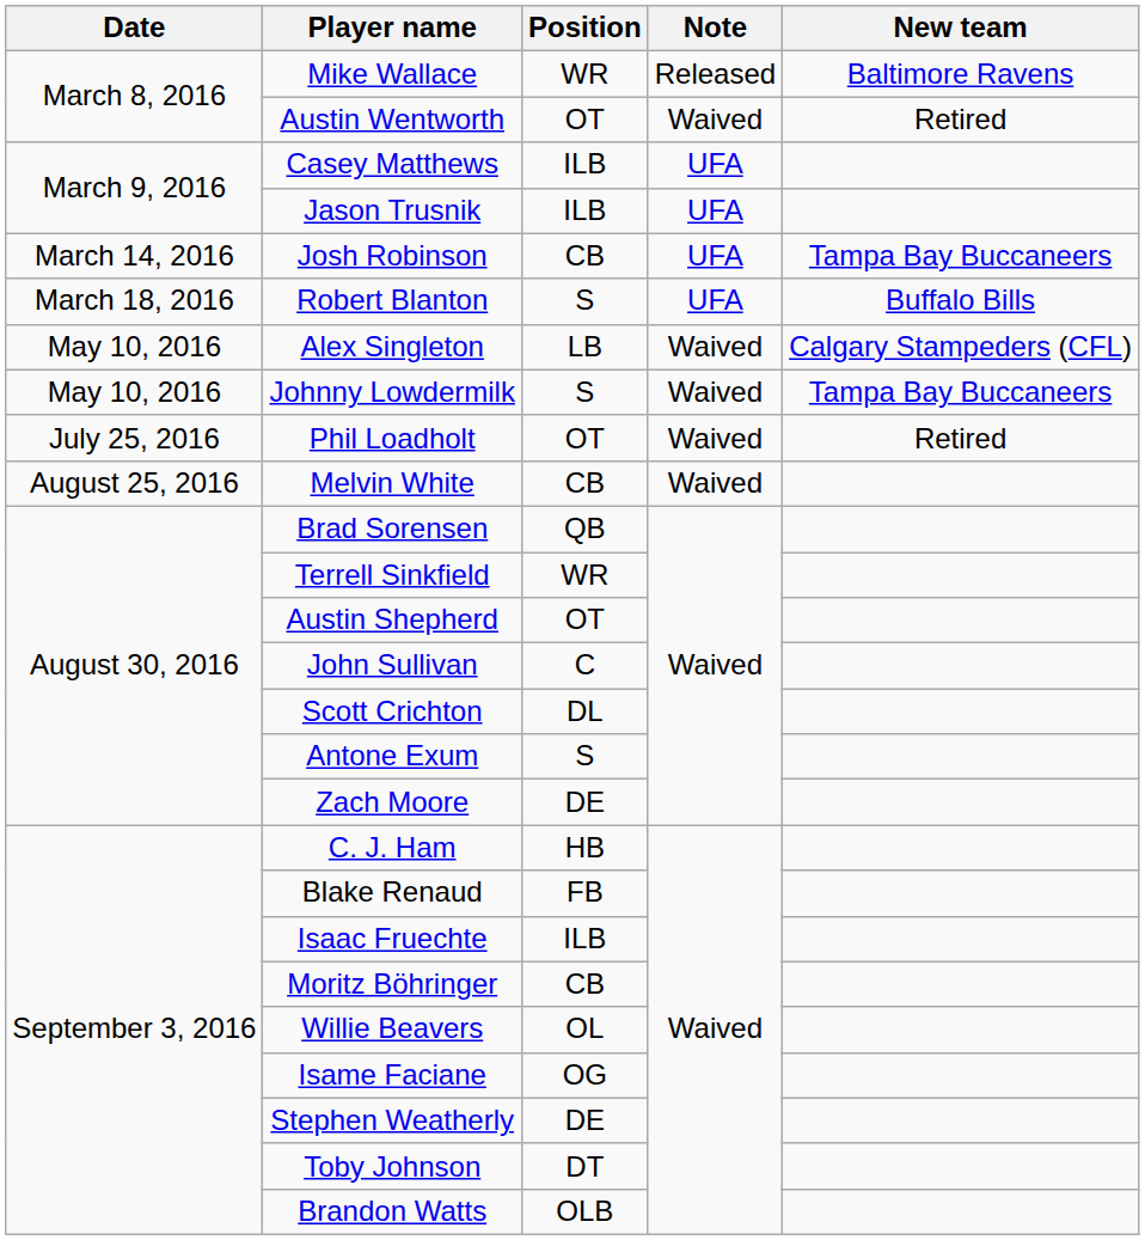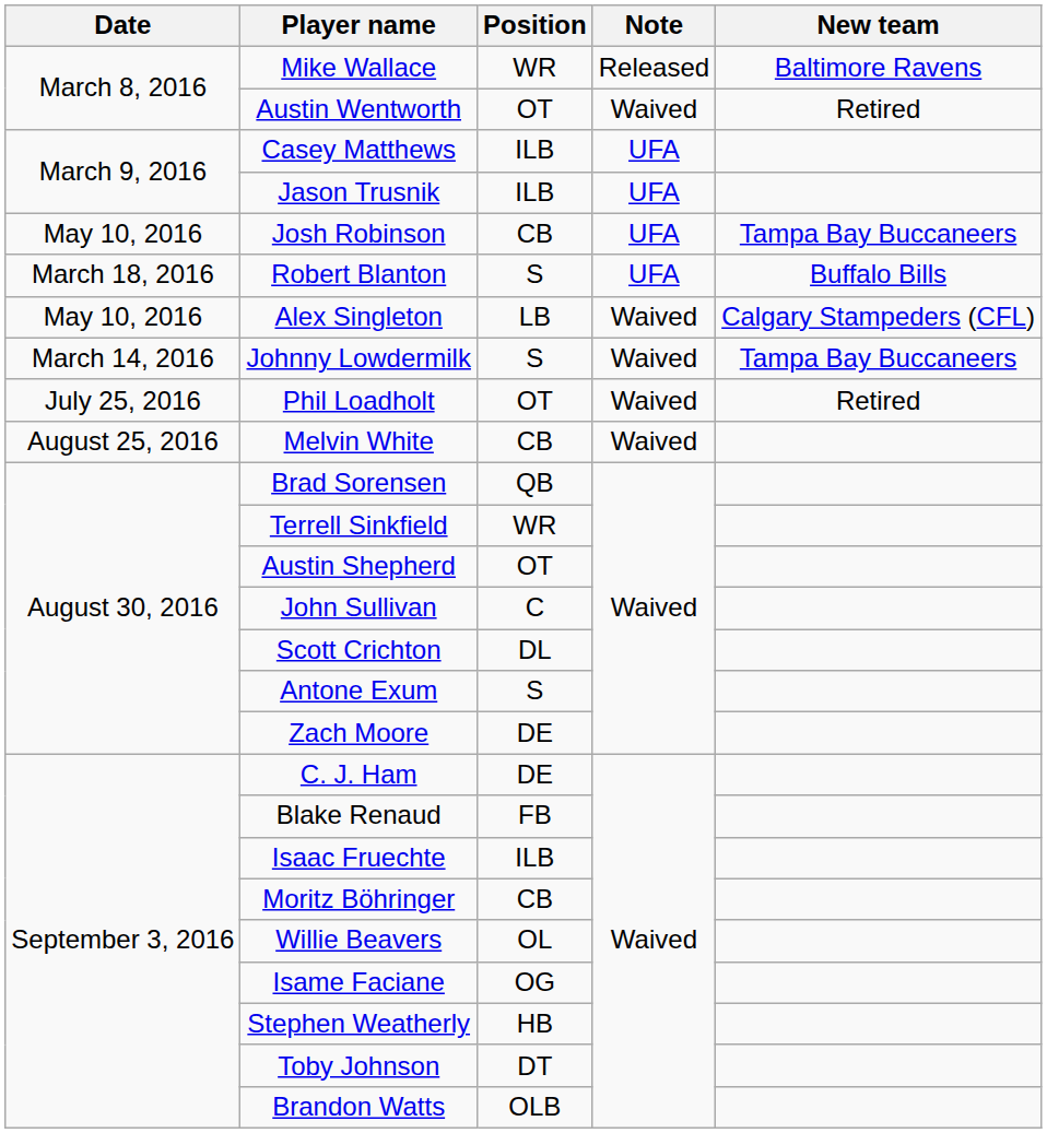Josh Robinson | Date: March 14, 2016 -> May 10, 2016
Johnny Lowdermilk | Date: May 10, 2016 -> March 14, 2016
C. J. Ham | Position: HB -> DE
Stephen Weatherly | Position: DE -> HB
